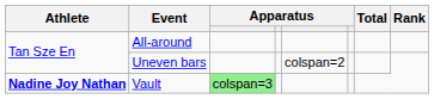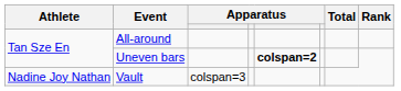Uneven bars | column 5: normal -> bold
Vault | Athlete: bold -> normal
Vault | column 3: lightgreen background -> no background
